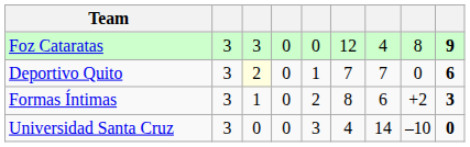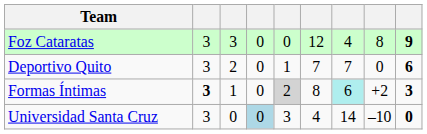Deportivo Quito | column 3: lightyellow background -> no background
Formas Íntimas | column 2: normal -> bold
Formas Íntimas | column 5: no background -> lightgrey background
Formas Íntimas | column 7: no background -> paleturquoise background
Universidad Santa Cruz | column 4: no background -> lightblue background
